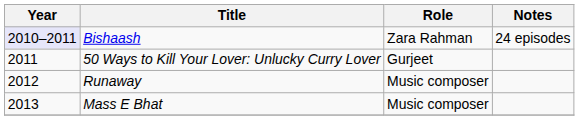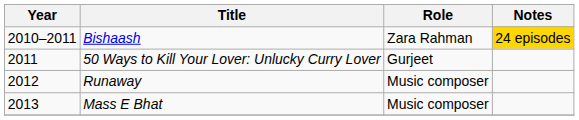Bishaash | Year: lavender background -> no background
Bishaash | Notes: no background -> gold background
